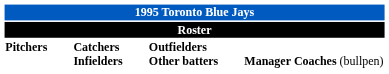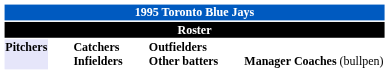Pitchers | column 1: no background -> lavender background
